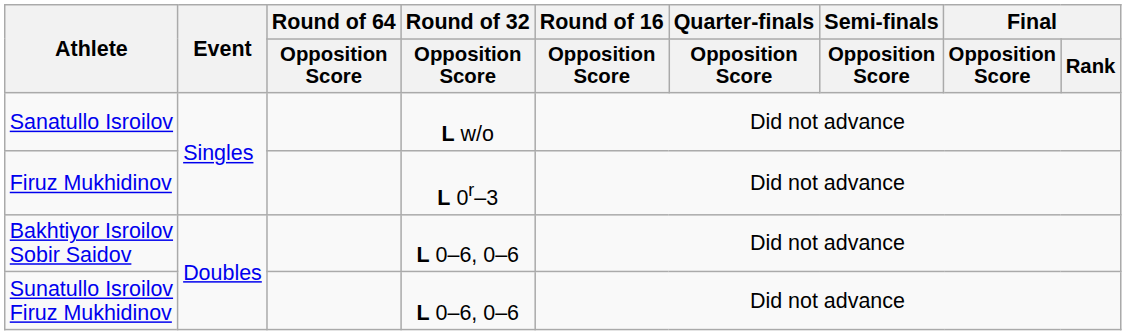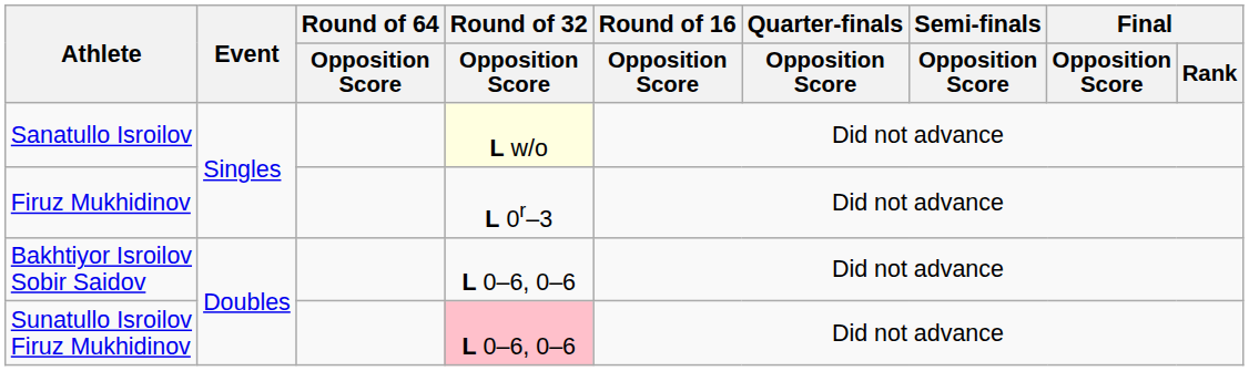Sanatullo Isroilov | Round of 32 / Opposition Score: no background -> lightyellow background
Sunatullo Isroilov Firuz Mukhidinov | Round of 32 / Opposition Score: no background -> pink background
